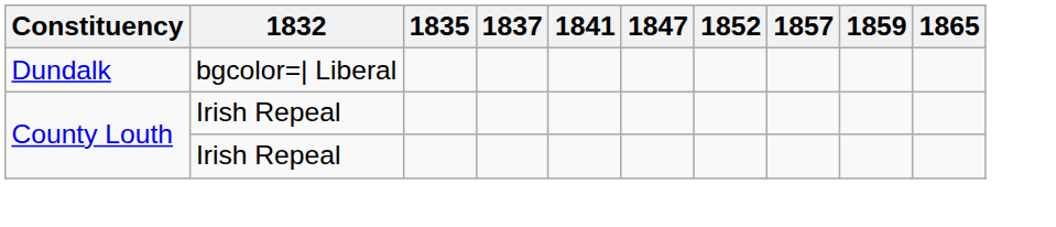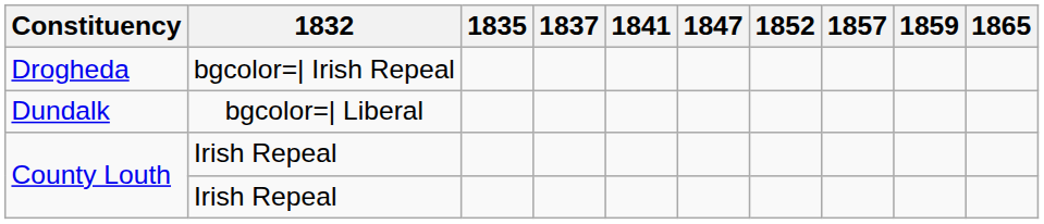+ row: Drogheda | bgcolor=| Irish Repeal
